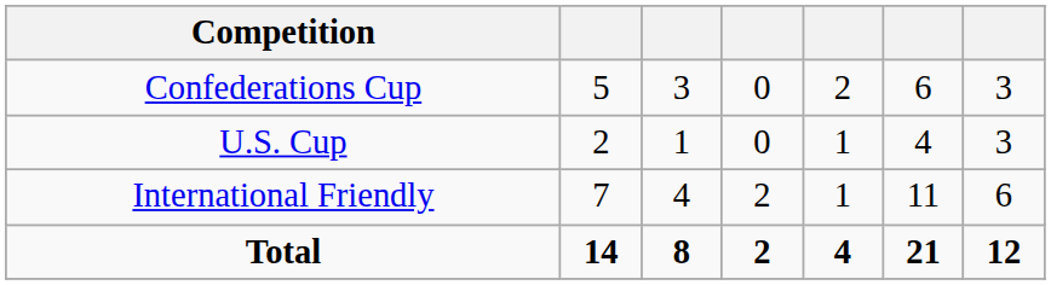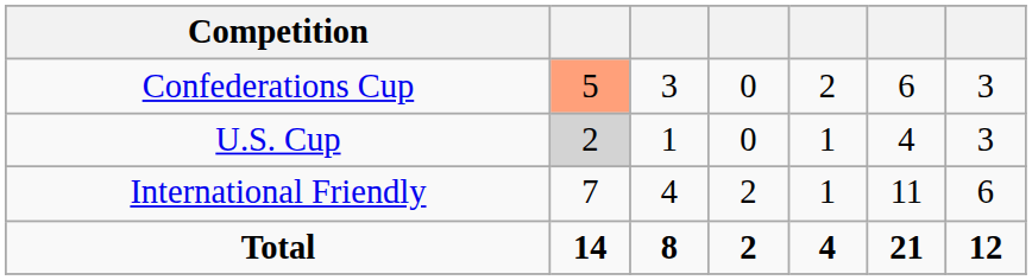Confederations Cup | column 2: no background -> lightsalmon background
U.S. Cup | column 2: no background -> lightgrey background
